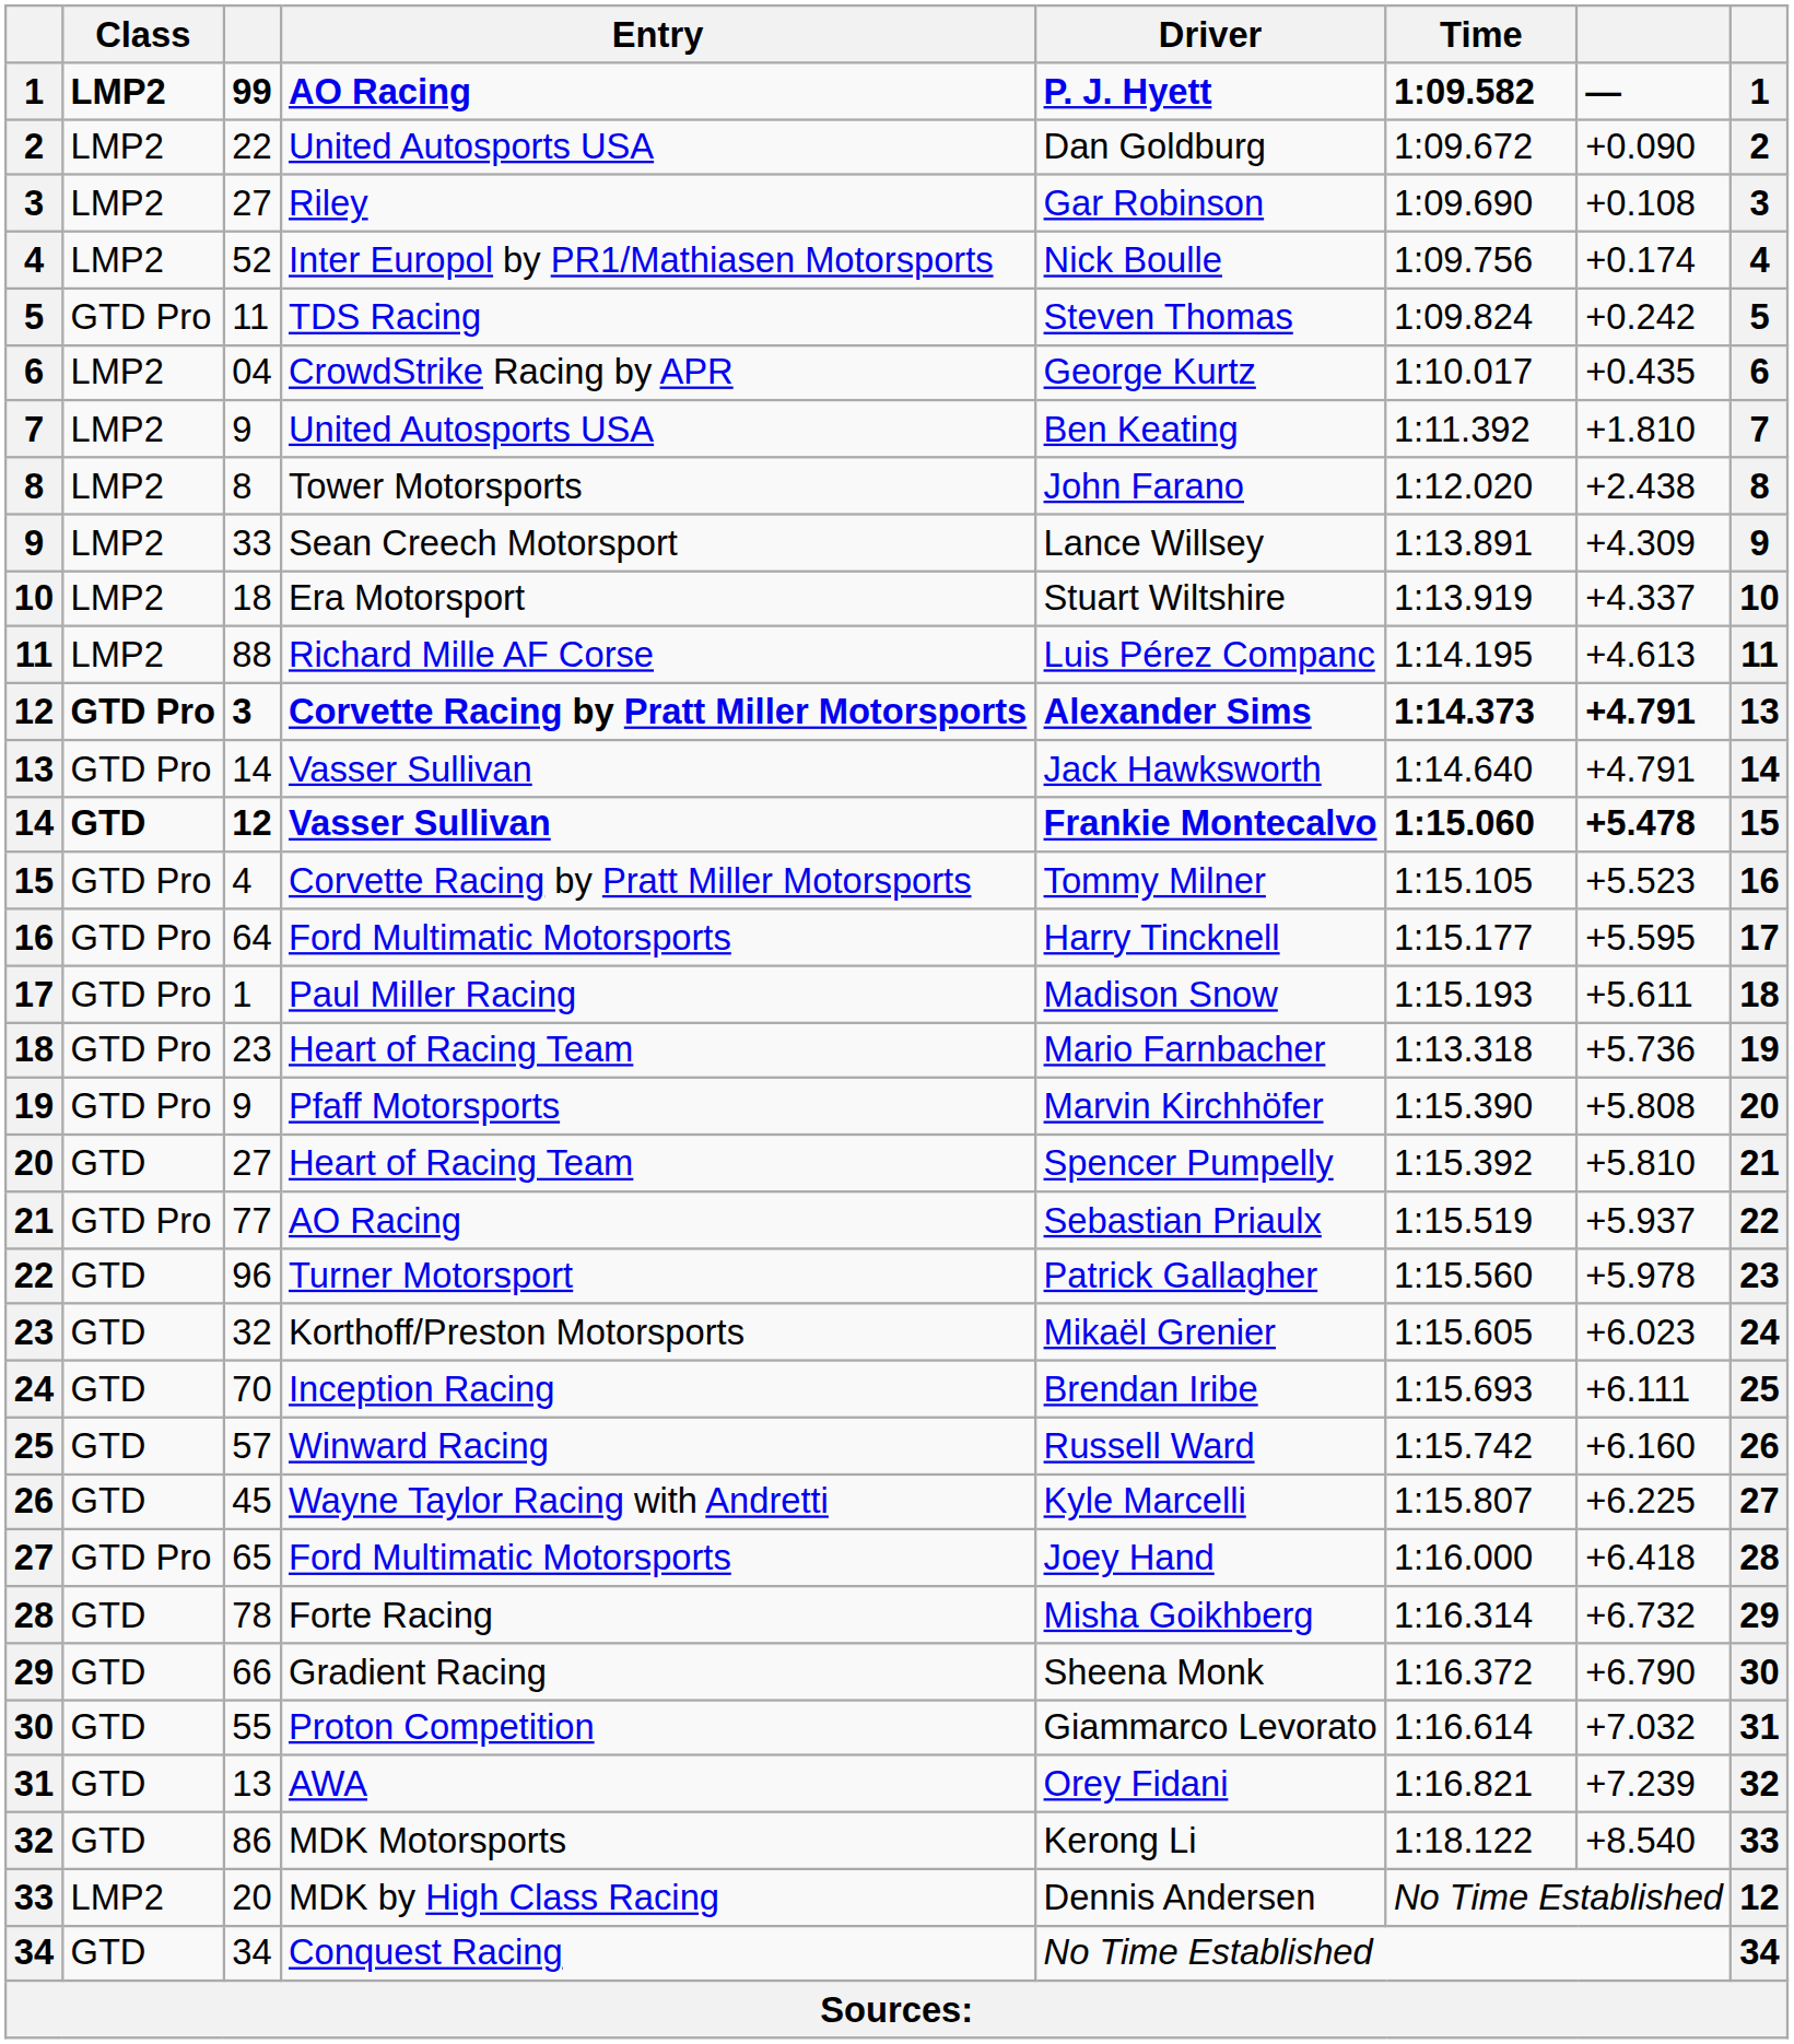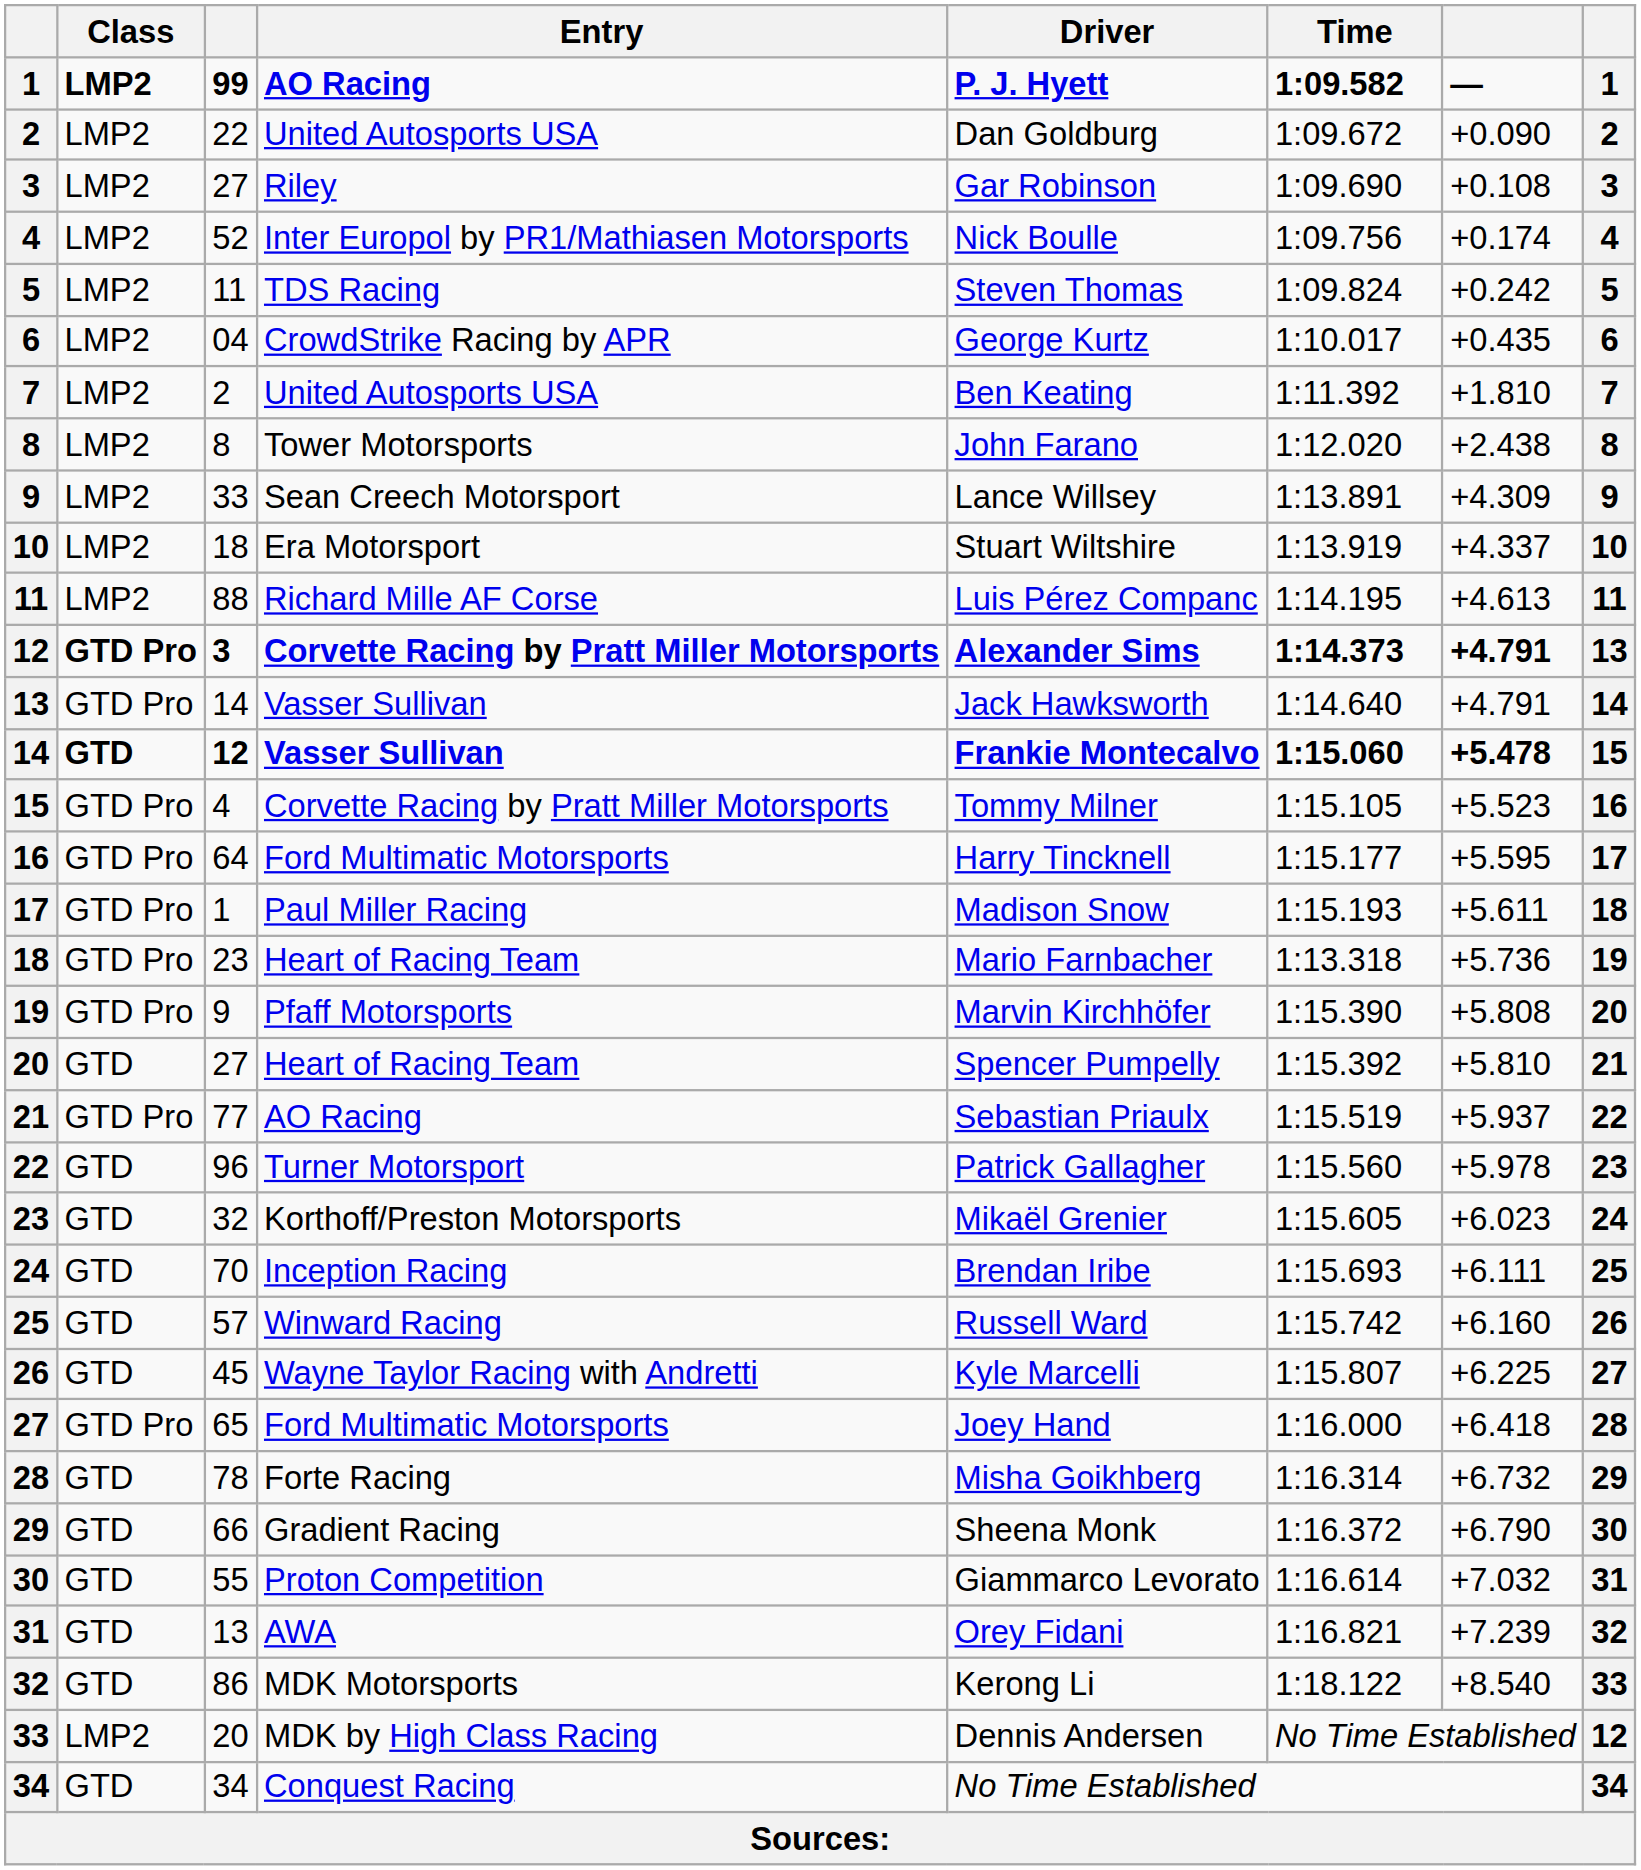row 6 | Class: GTD Pro -> LMP2
row 8 | column 3: 9 -> 2
